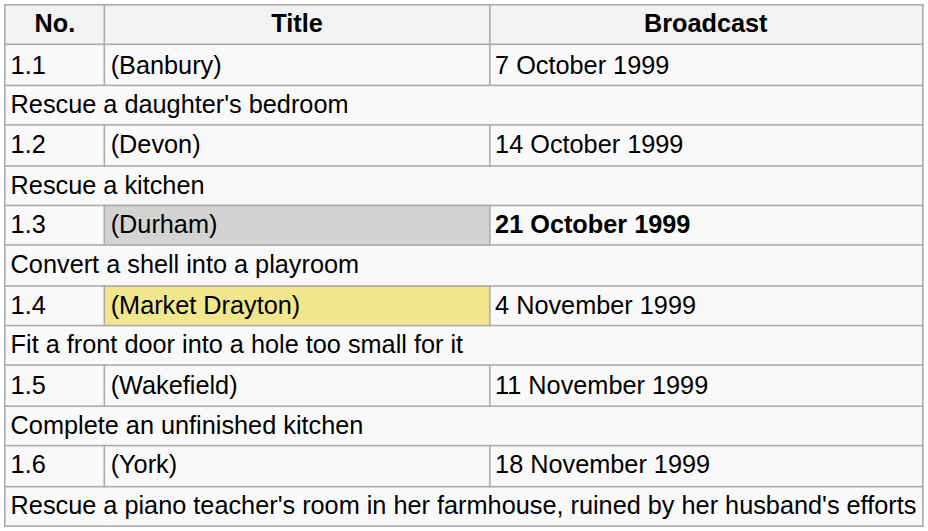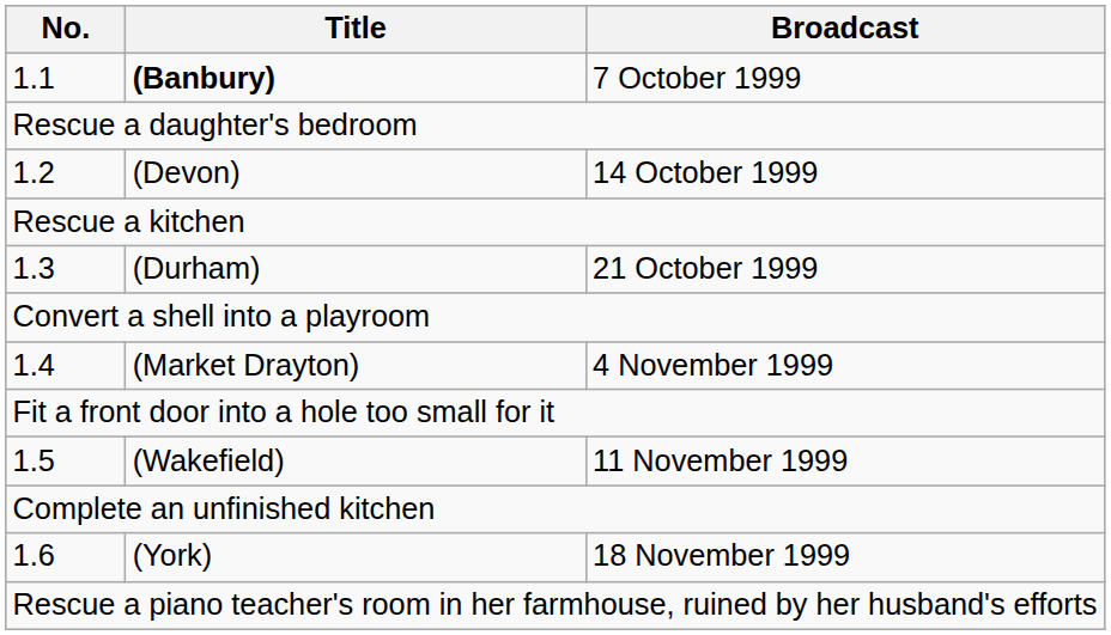1.1 | Title: normal -> bold
1.3 | Title: lightgrey background -> no background
1.3 | Broadcast: bold -> normal
1.4 | Title: khaki background -> no background
